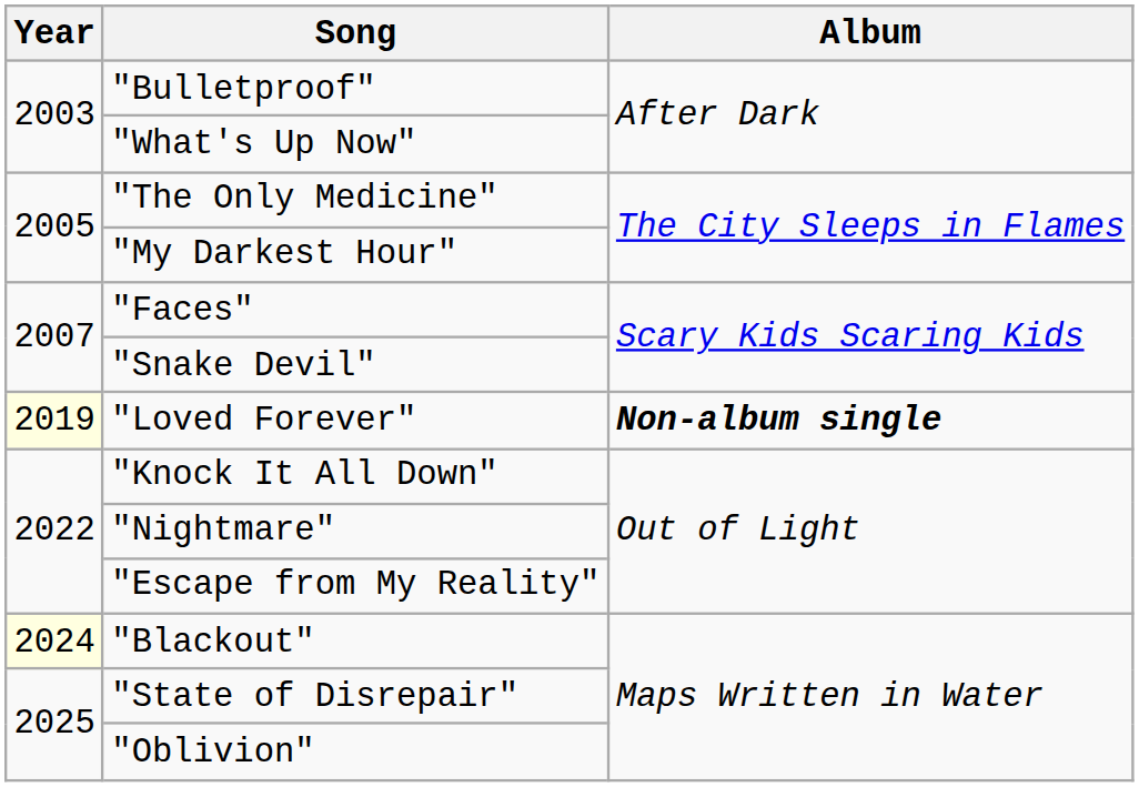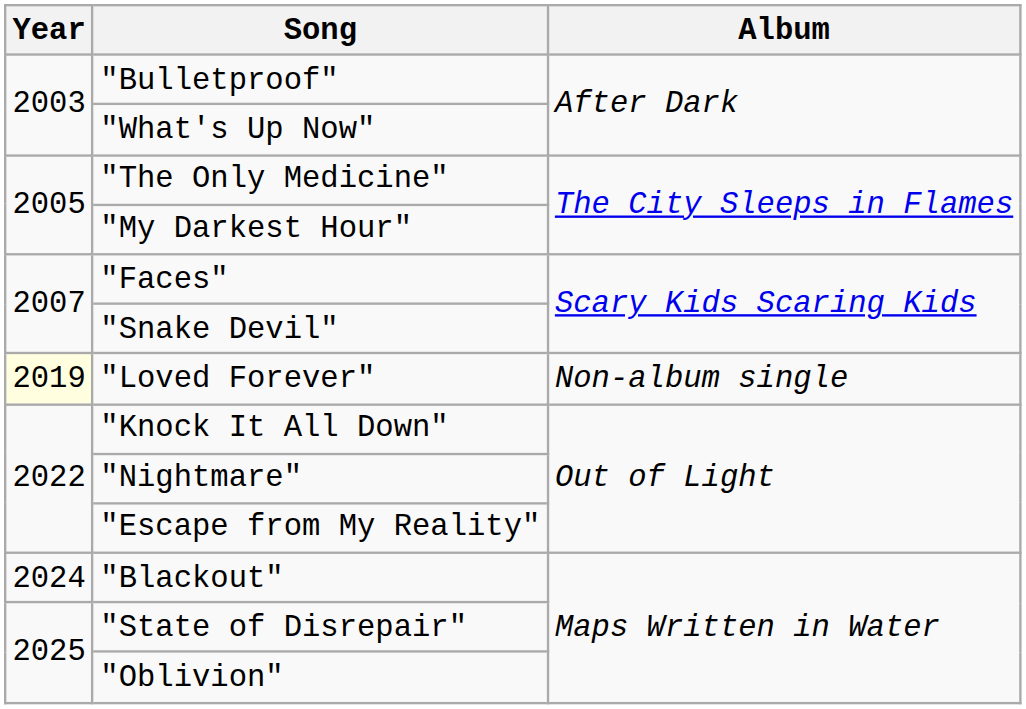"Loved Forever" | Album: bold -> normal
"Blackout" | Year: lightyellow background -> no background
